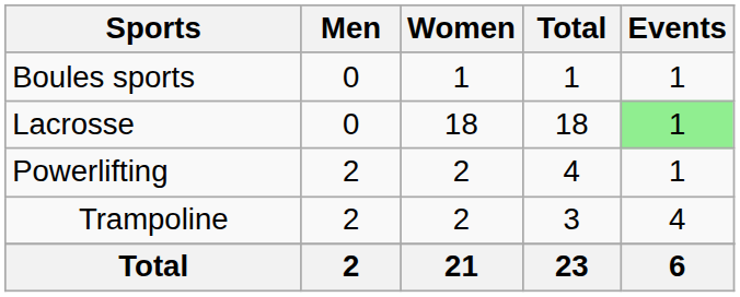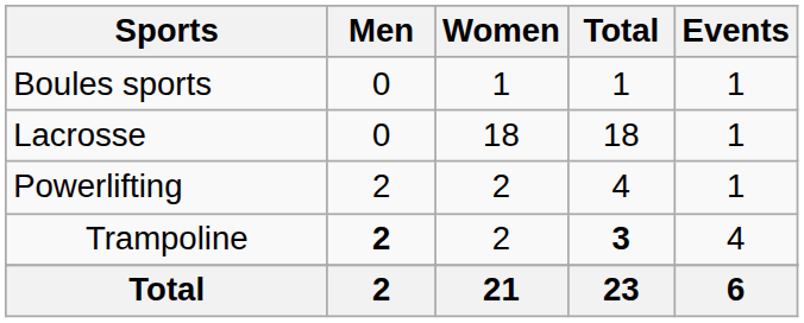Lacrosse | Events: lightgreen background -> no background
Trampoline | Men: normal -> bold
Trampoline | Total: normal -> bold
